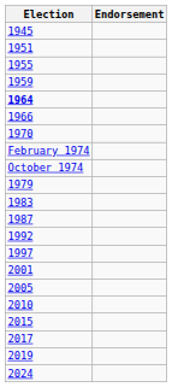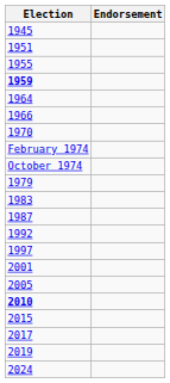1959 | Election: normal -> bold
1964 | Election: bold -> normal
2010 | Election: normal -> bold
